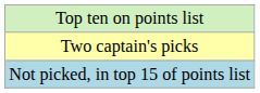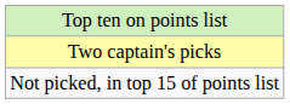row 3 | column 1: lightblue background -> no background
